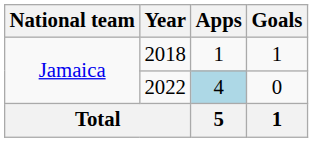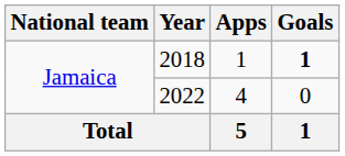2018 | Goals: normal -> bold
2022 | Apps: lightblue background -> no background
